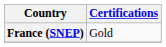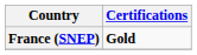France (SNEP) | Certifications: normal -> bold
